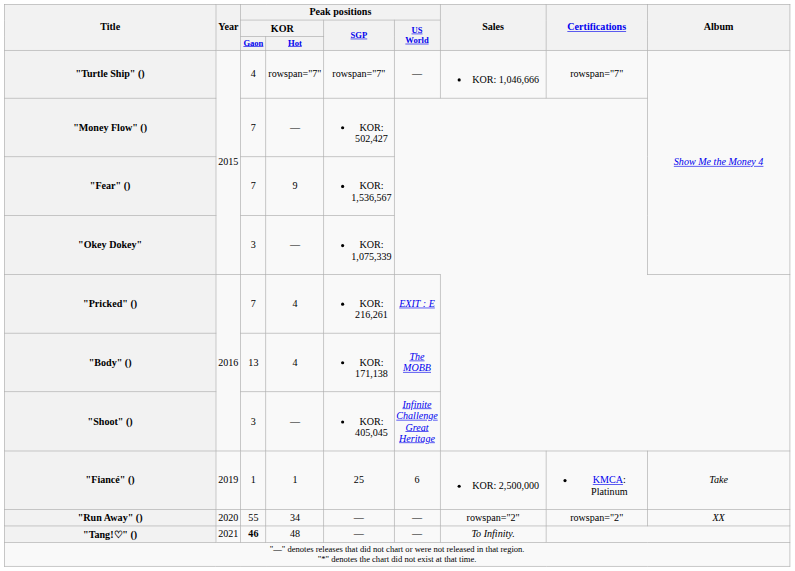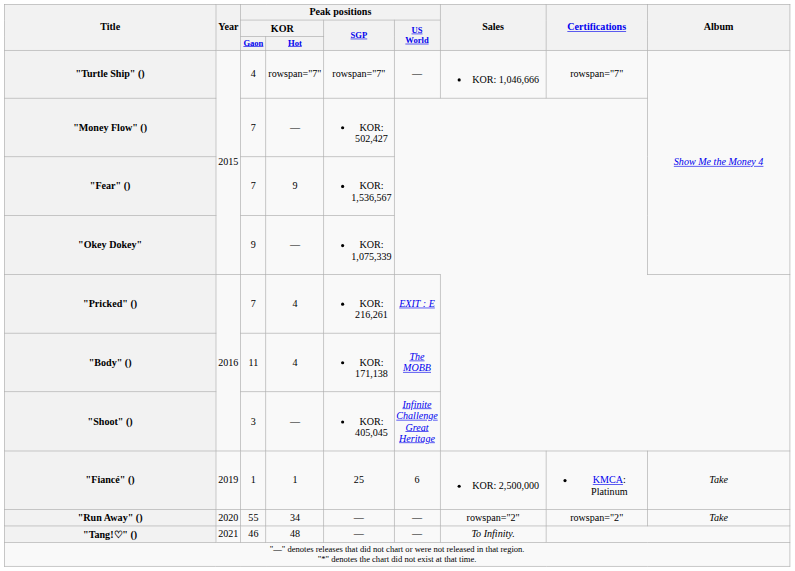"Okey Dokey" | Peak positions / KOR / Gaon: 3 -> 9
"Body" () | Peak positions / KOR / Gaon: 13 -> 11
"Run Away" () | Album: XX -> Take
"Tang!♡" () | Peak positions / KOR / Gaon: bold -> normal
